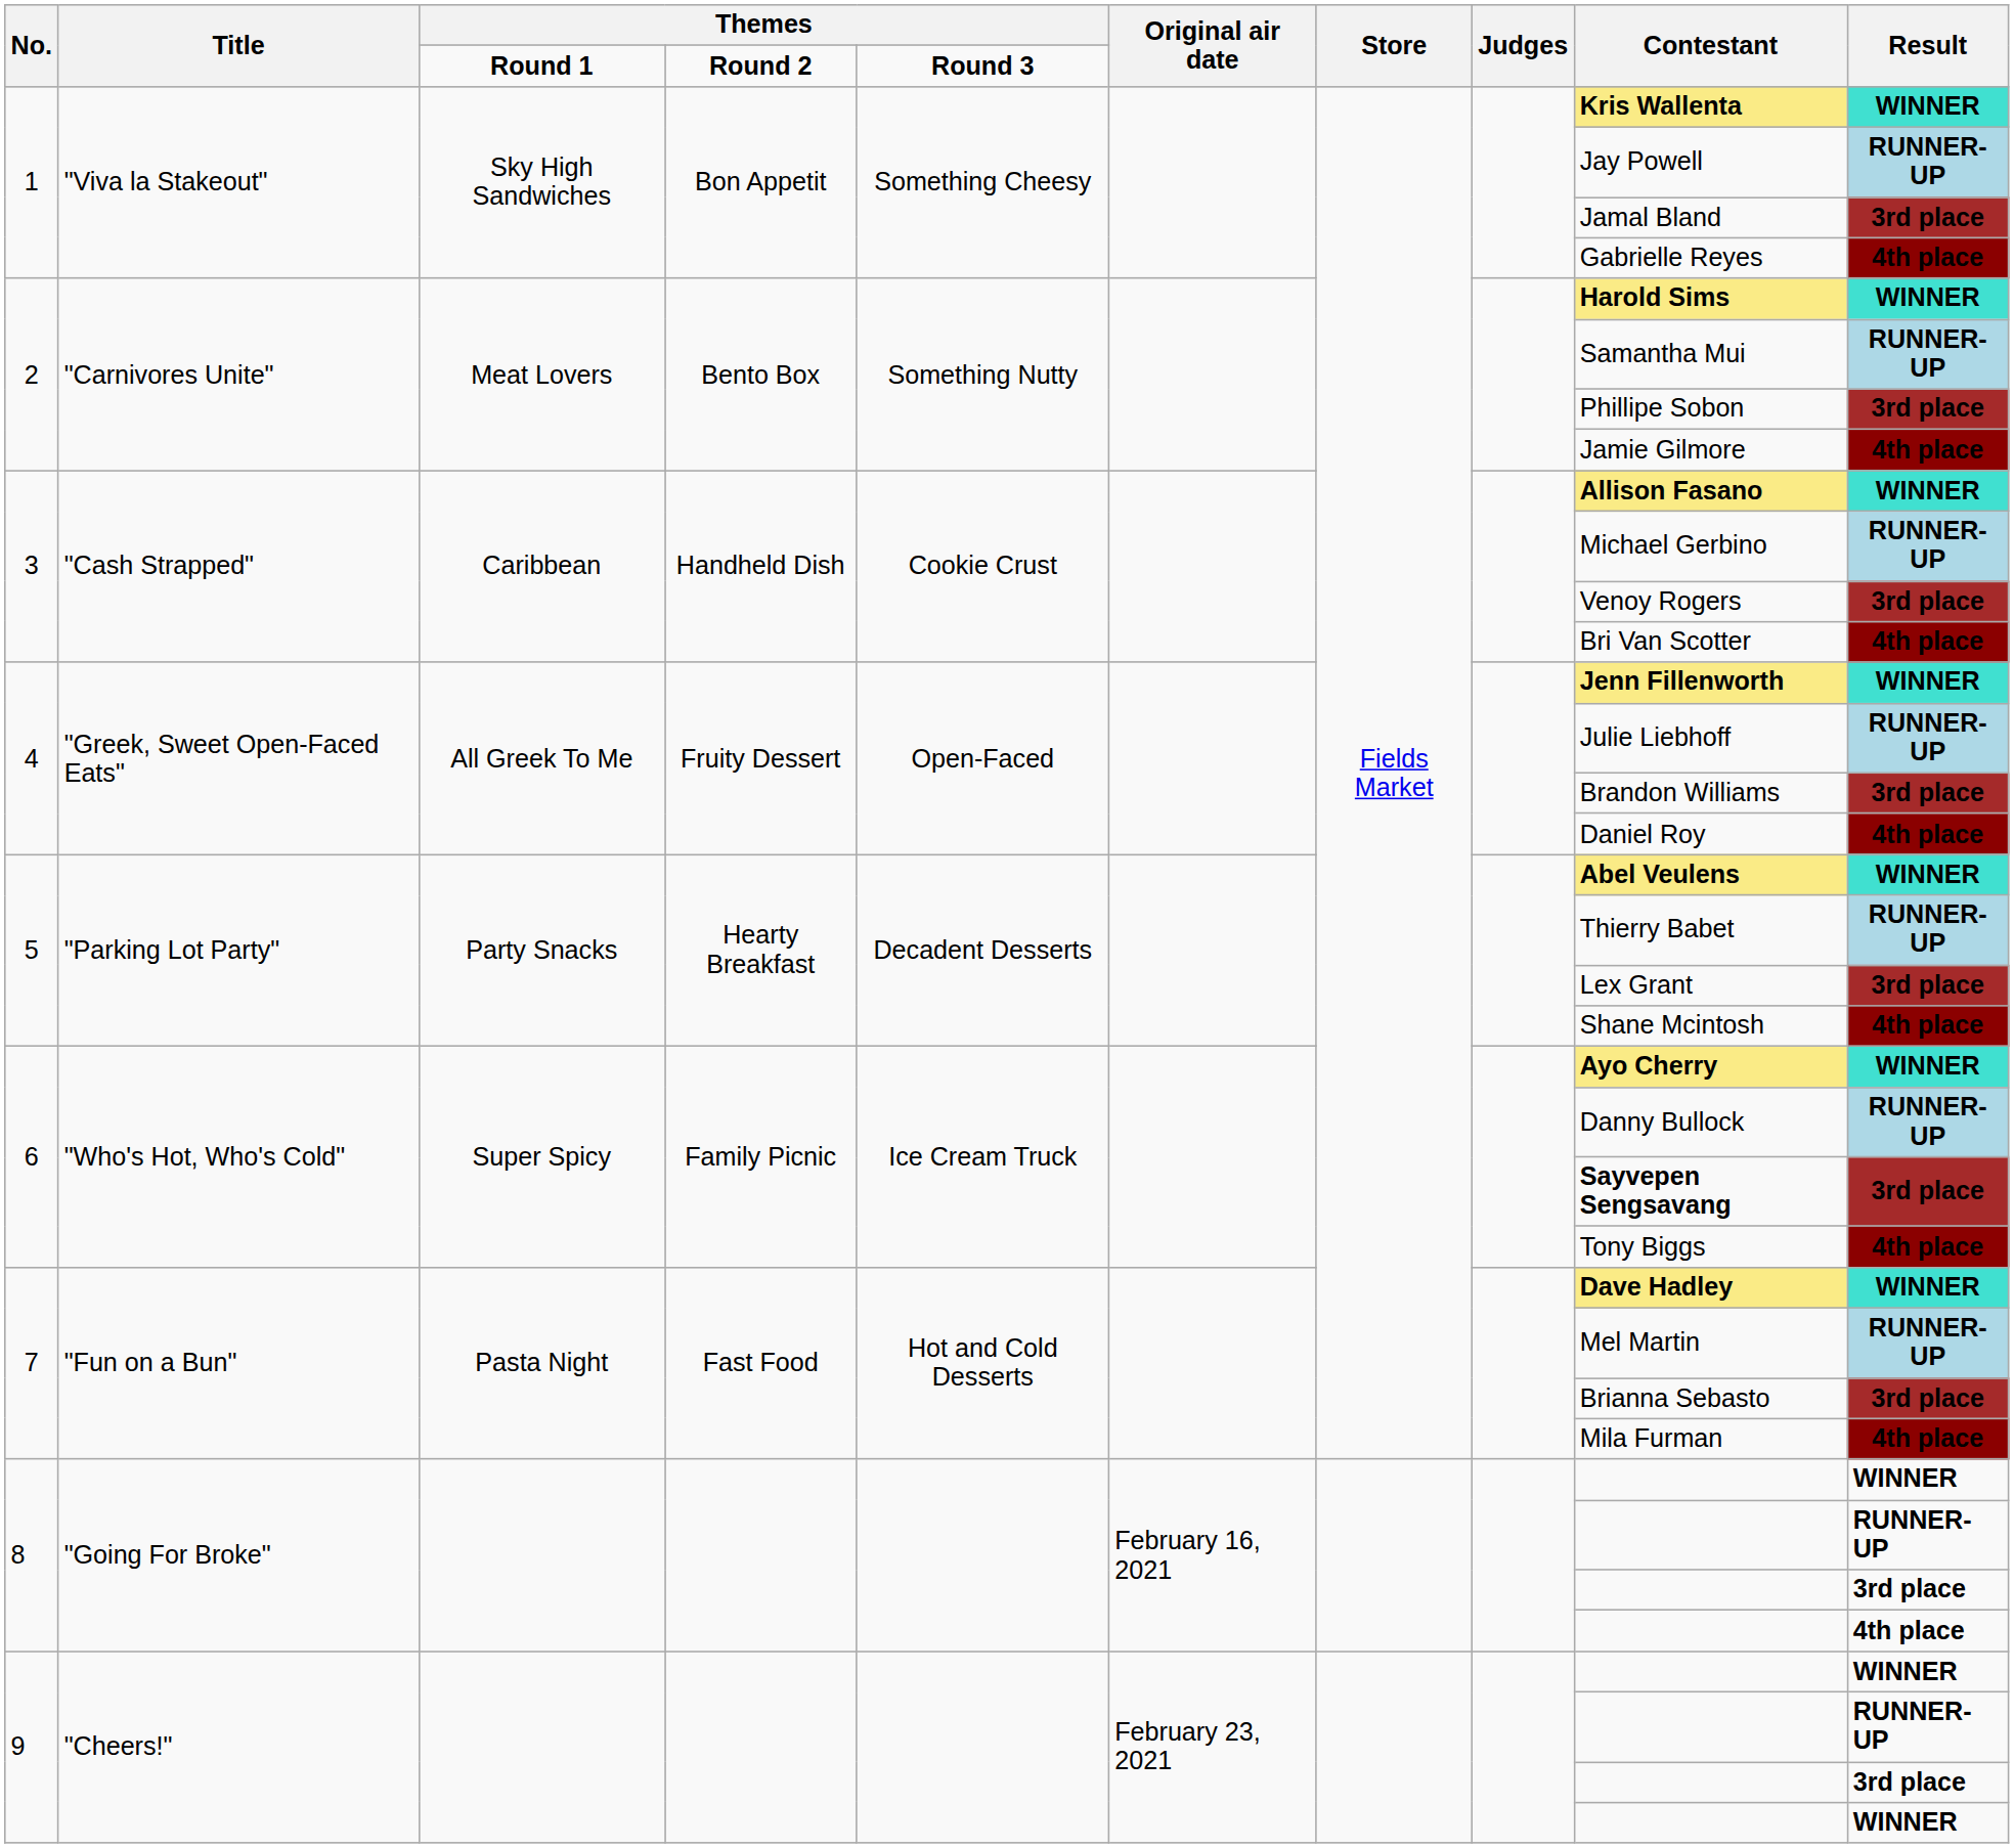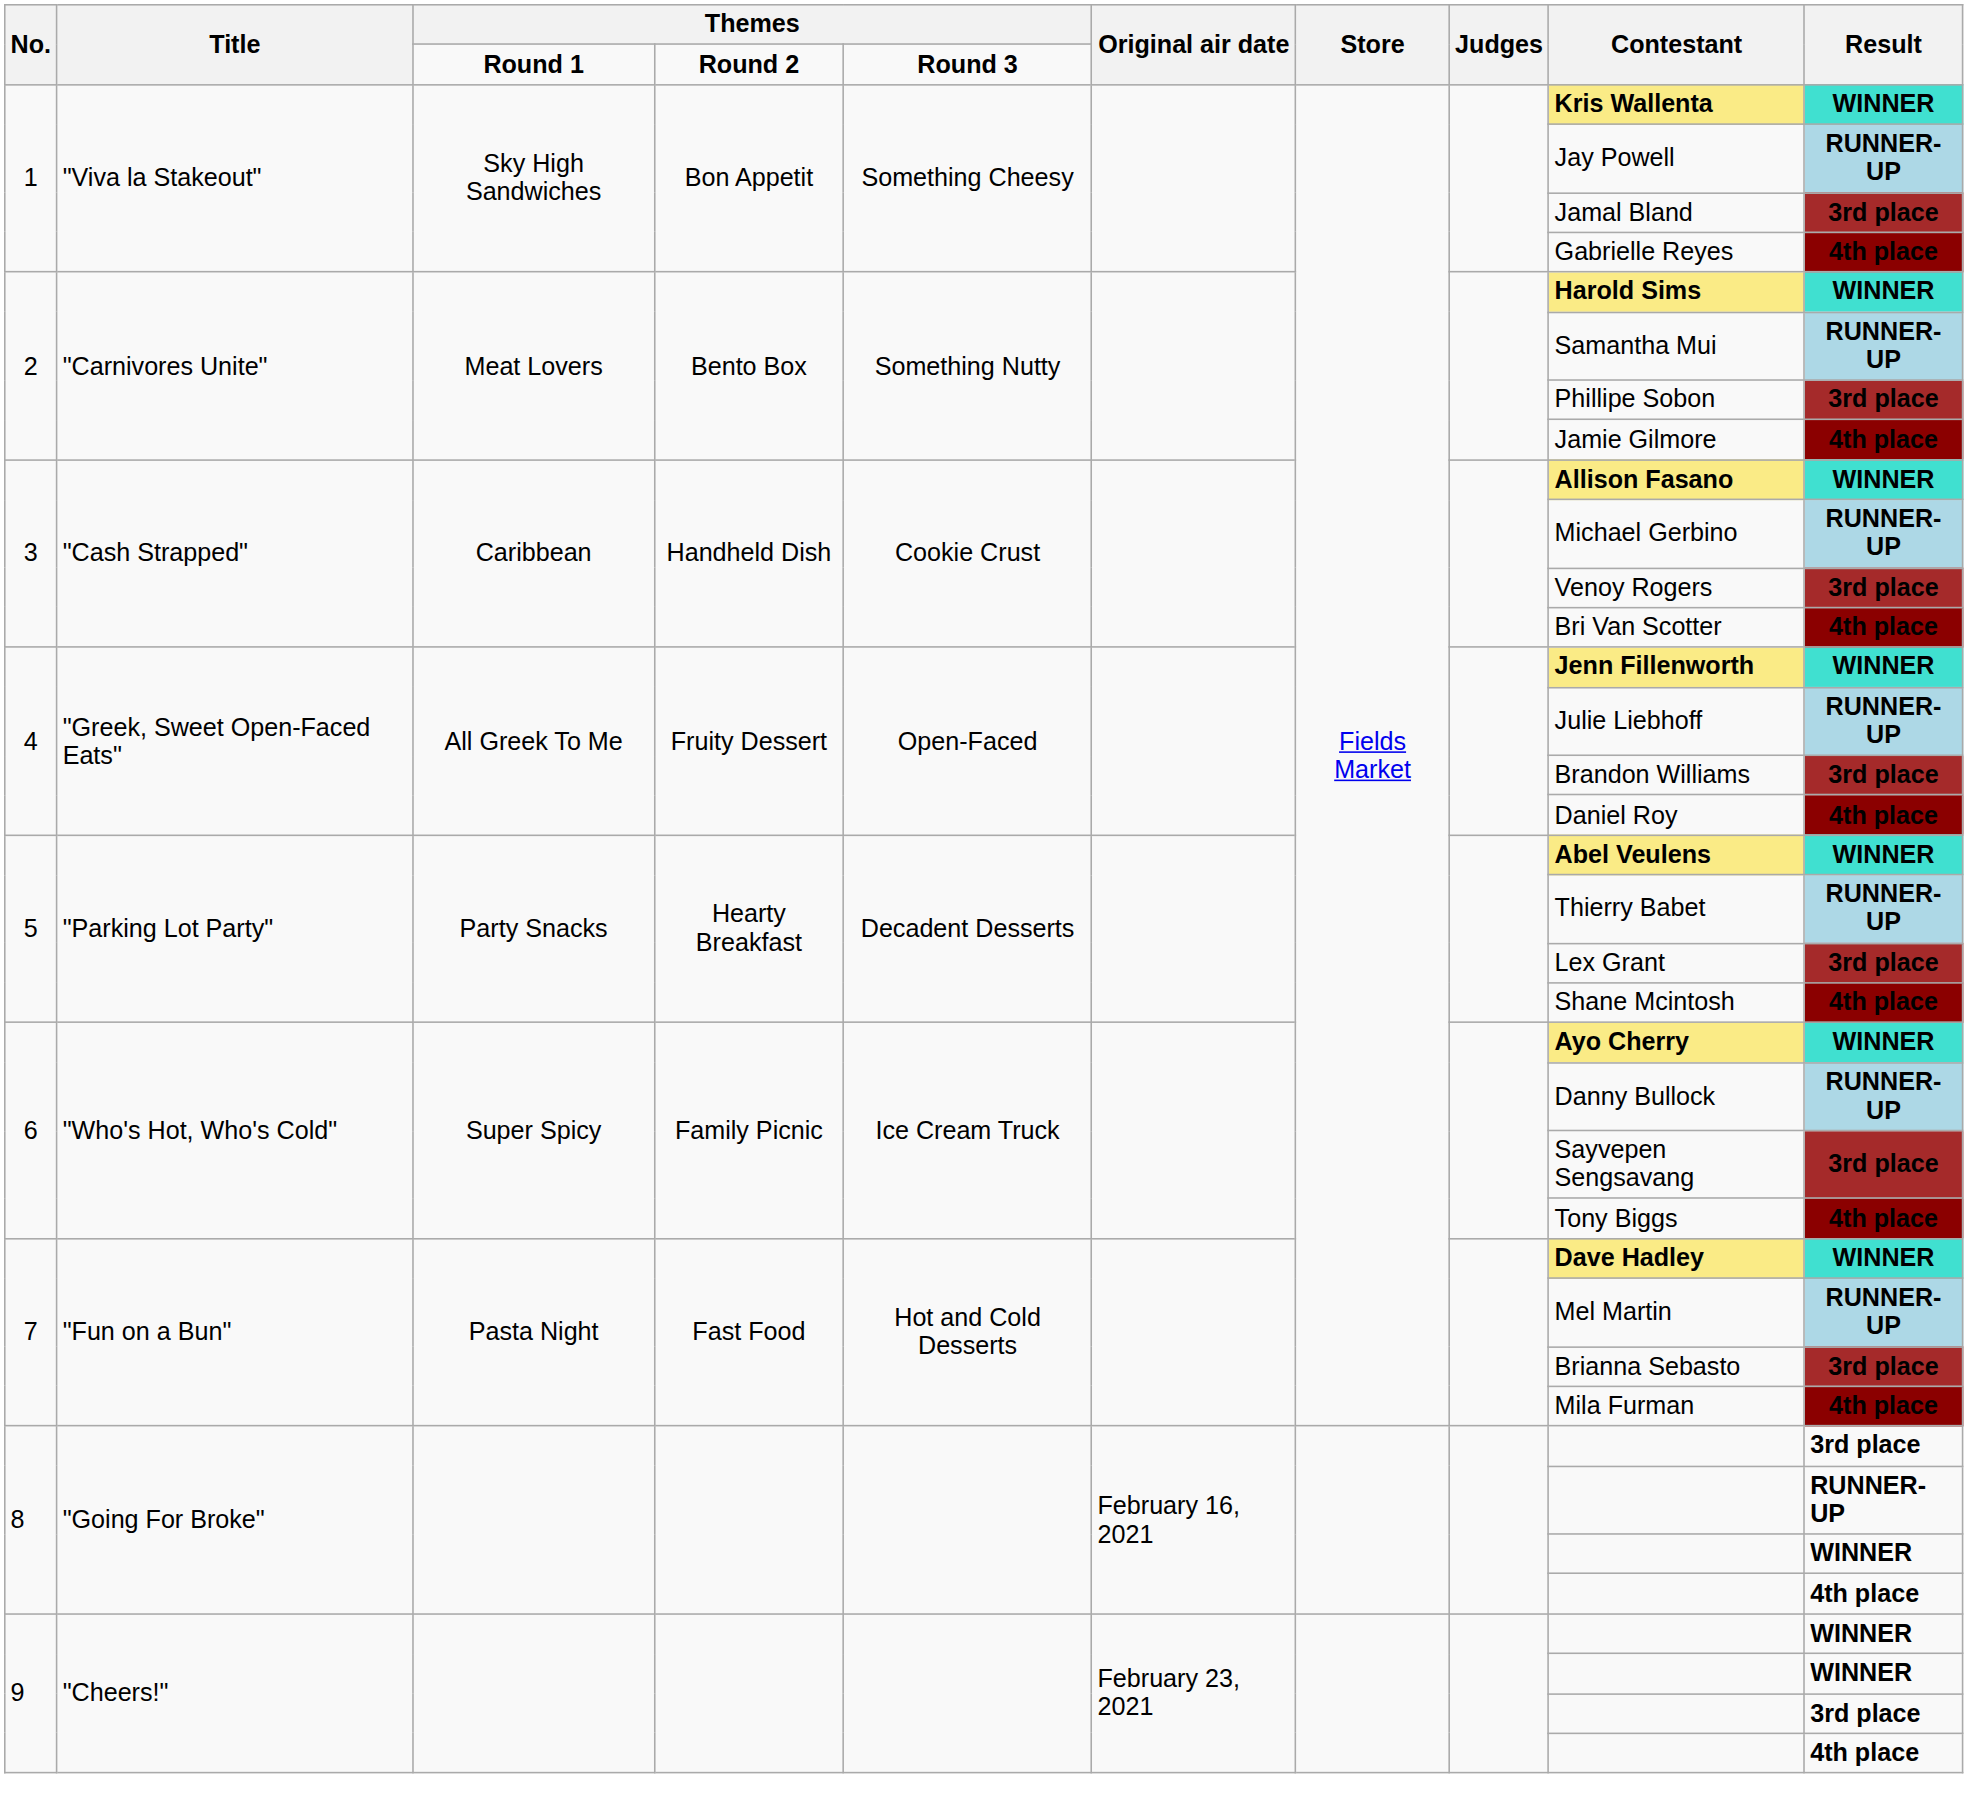row 25 | Contestant: bold -> normal
row 31 | Result: WINNER -> 3rd place
row 33 | Result: 3rd place -> WINNER
row 36 | Result: RUNNER-UP -> WINNER
row 38 | Result: WINNER -> 4th place
